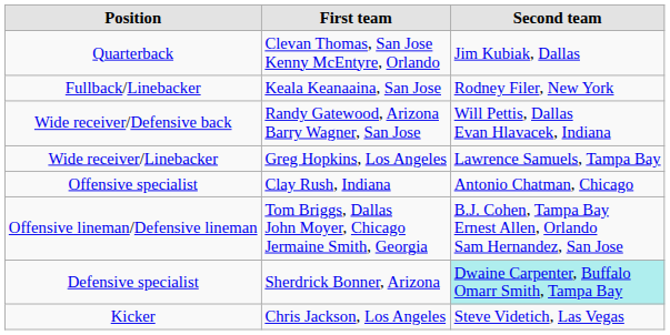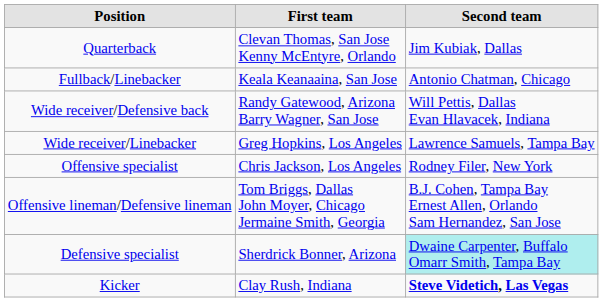Fullback/Linebacker | Second team: Rodney Filer, New York -> Antonio Chatman, Chicago
Offensive specialist | First team: Clay Rush, Indiana -> Chris Jackson, Los Angeles
Offensive specialist | Second team: Antonio Chatman, Chicago -> Rodney Filer, New York
Kicker | First team: Chris Jackson, Los Angeles -> Clay Rush, Indiana
Kicker | Second team: normal -> bold
